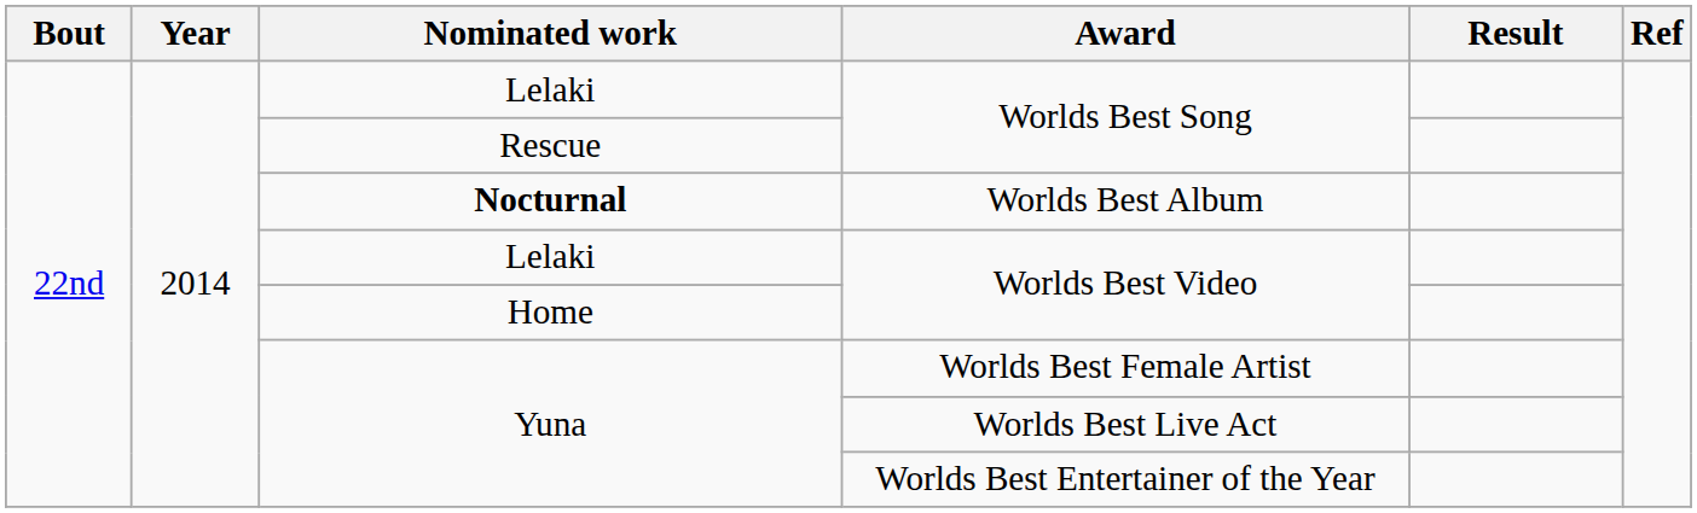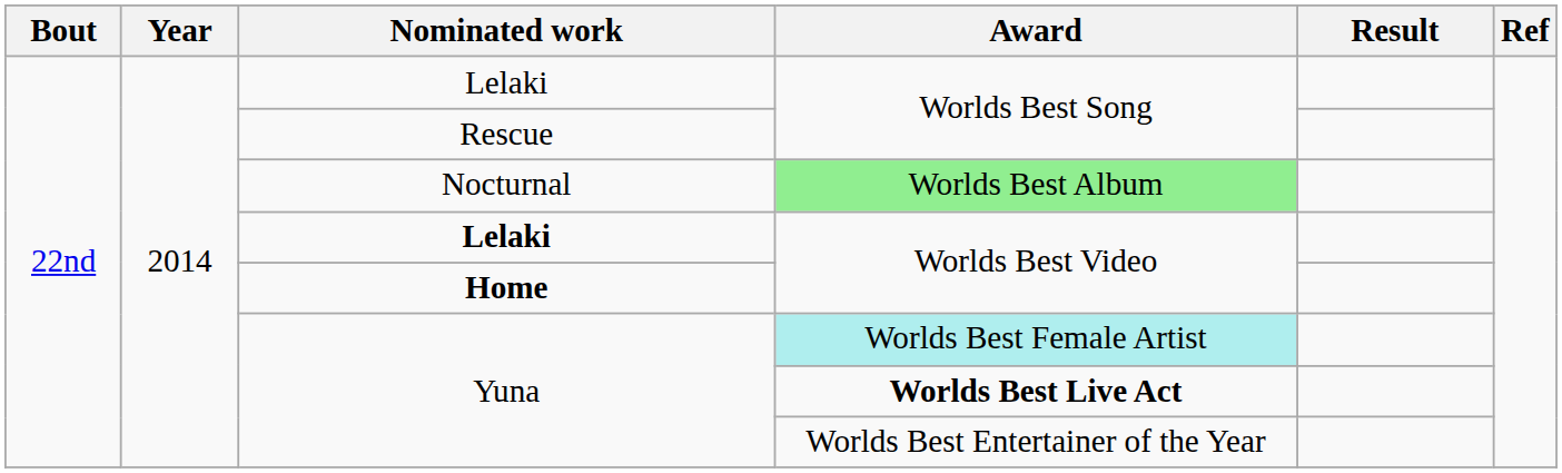Worlds Best Album | Nominated work: bold -> normal
Worlds Best Album | Award: no background -> lightgreen background
Lelaki / Worlds Best Video | Nominated work: normal -> bold
Home / Worlds Best Video | Nominated work: normal -> bold
Worlds Best Female Artist | Award: no background -> paleturquoise background
Worlds Best Live Act | Award: normal -> bold
